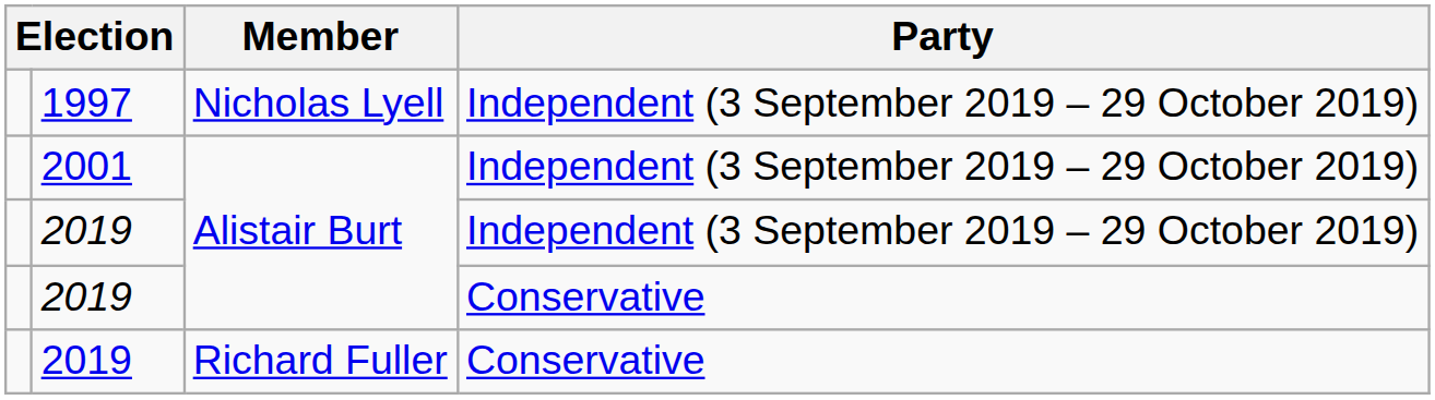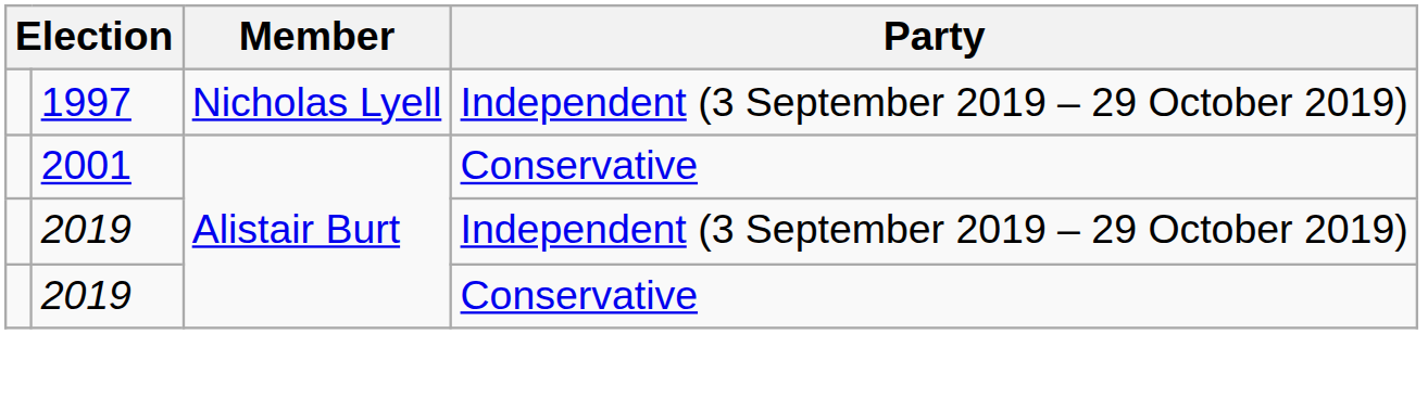2001 | Party: Independent (3 September 2019 – 29 October 2019) -> Conservative
- row: 2019 | Richard Fuller | Conservative
